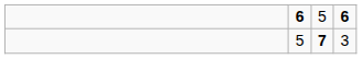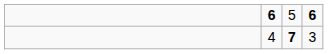row 2 | column 2: 5 -> 4
